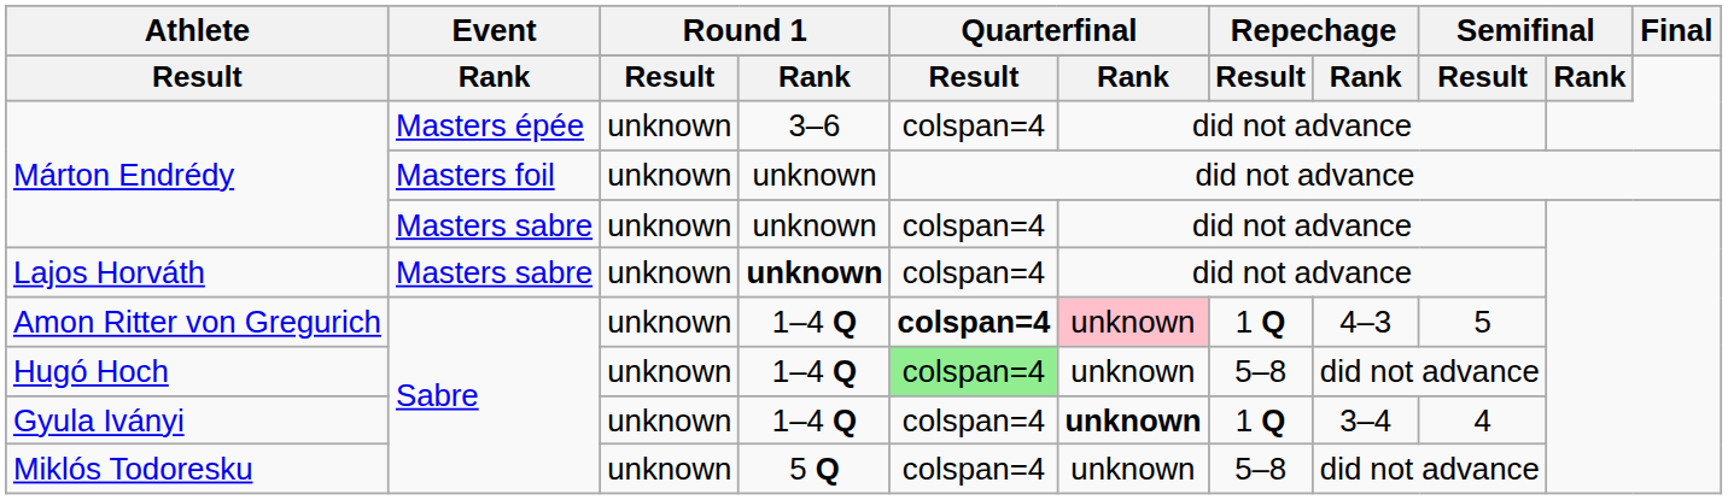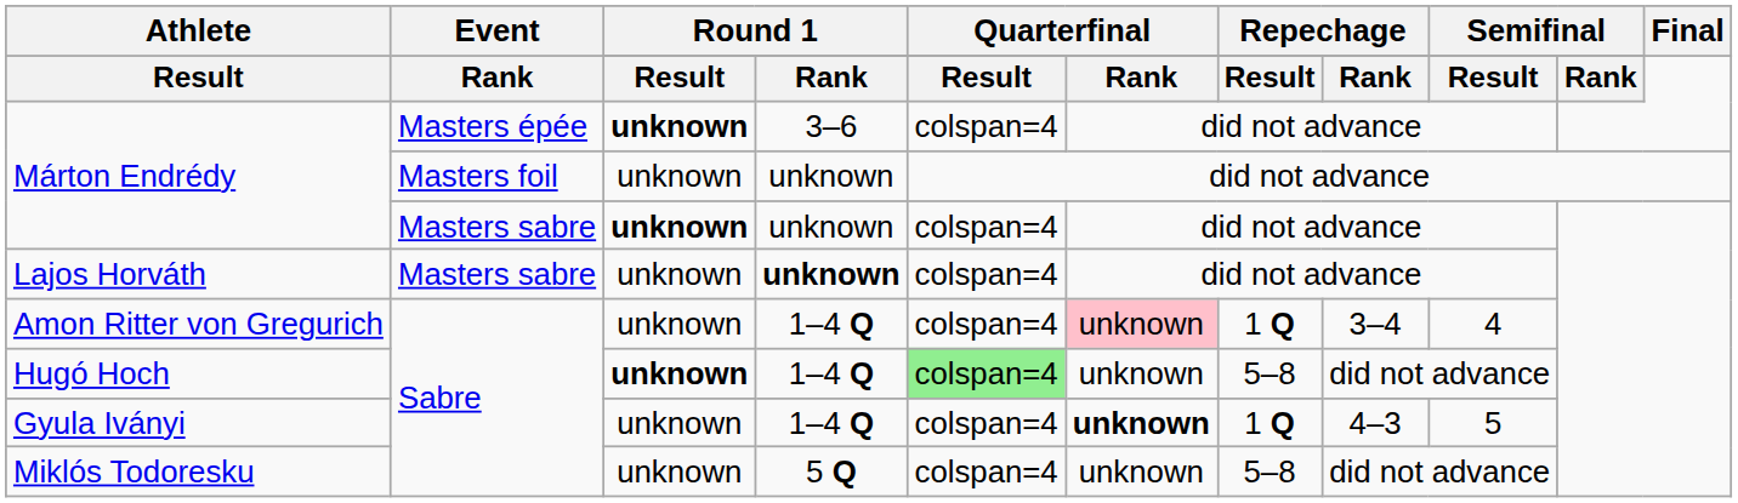Márton Endrédy / Masters épée | column 3: normal -> bold
Márton Endrédy / Masters sabre | column 3: normal -> bold
Amon Ritter von Gregurich | column 5: bold -> normal
Amon Ritter von Gregurich | column 8: 4–3 -> 3–4
Amon Ritter von Gregurich | column 9: 5 -> 4
Hugó Hoch | column 3: normal -> bold
Gyula Iványi | column 8: 3–4 -> 4–3
Gyula Iványi | column 9: 4 -> 5
